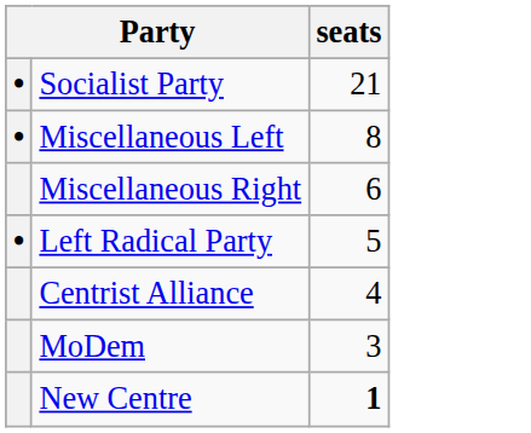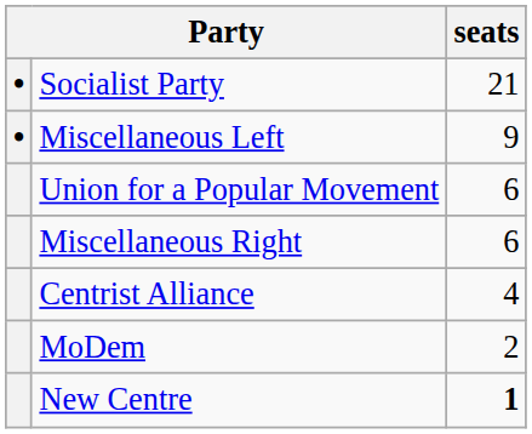Miscellaneous Left | seats: 8 -> 9
+ row: Union for a Popular Movement | 6
- row: • | Left Radical Party | 5
MoDem | seats: 3 -> 2
